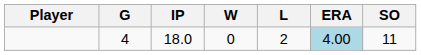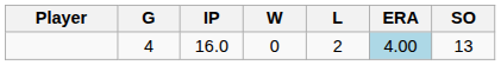row 2 | IP: 18.0 -> 16.0
row 2 | SO: 11 -> 13
